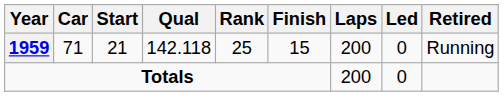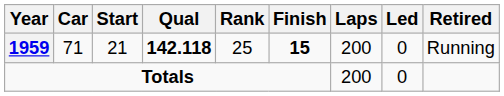1959 | Qual: normal -> bold
1959 | Finish: normal -> bold
